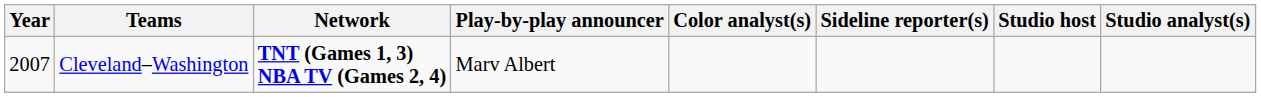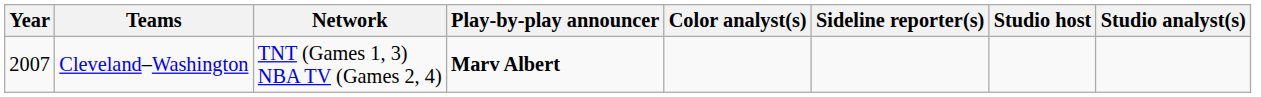Cleveland–Washington | Network: bold -> normal
Cleveland–Washington | Play-by-play announcer: normal -> bold
